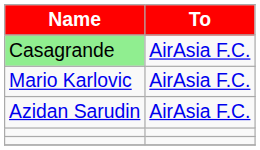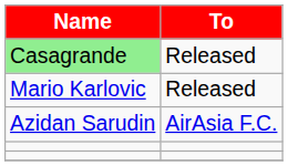row 2 | To: AirAsia F.C. -> Released
row 3 | To: AirAsia F.C. -> Released
